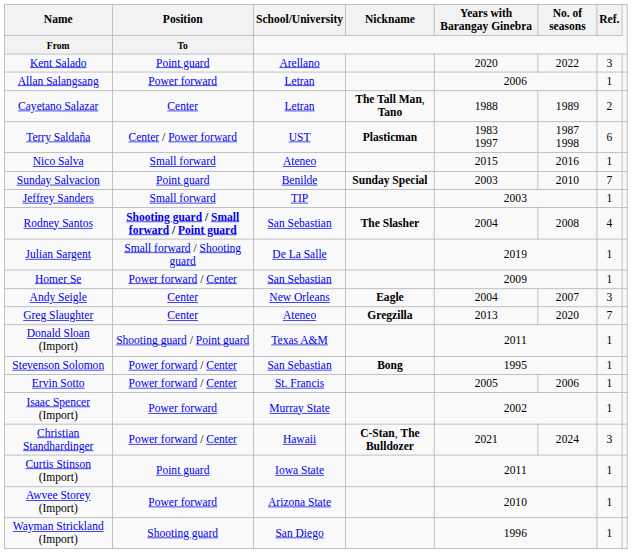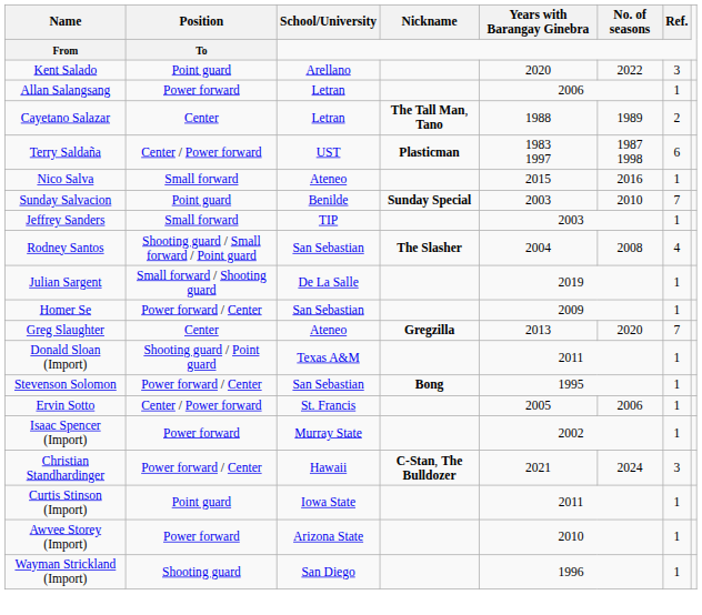Rodney Santos | Position / To: bold -> normal
- row: Andy Seigle | Center | New Orleans | Eagle | 2004 | 2007 | 3
Ervin Sotto | Position / To: Power forward / Center -> Center / Power forward
